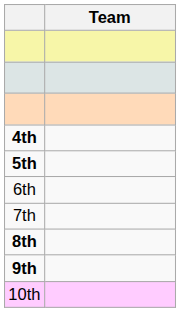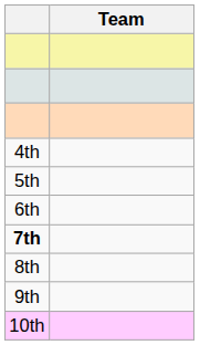row 5 | column 1: bold -> normal
row 6 | column 1: bold -> normal
row 8 | column 1: normal -> bold
row 9 | column 1: bold -> normal
row 10 | column 1: bold -> normal
